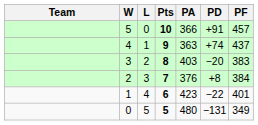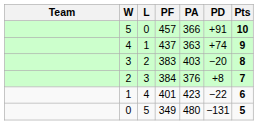columns swapped: PF <-> Pts
